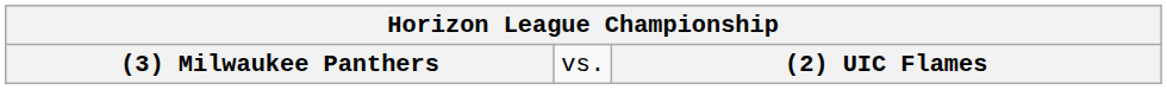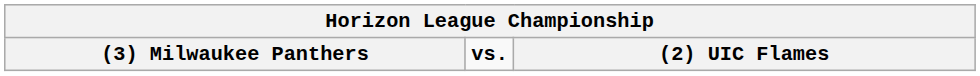(3) Milwaukee Panthers | column 2: normal -> bold
